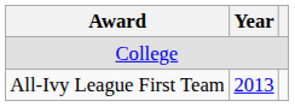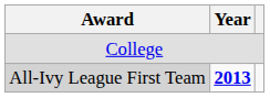All-Ivy League First Team | Award: no background -> lightgrey background
All-Ivy League First Team | Year: normal -> bold
